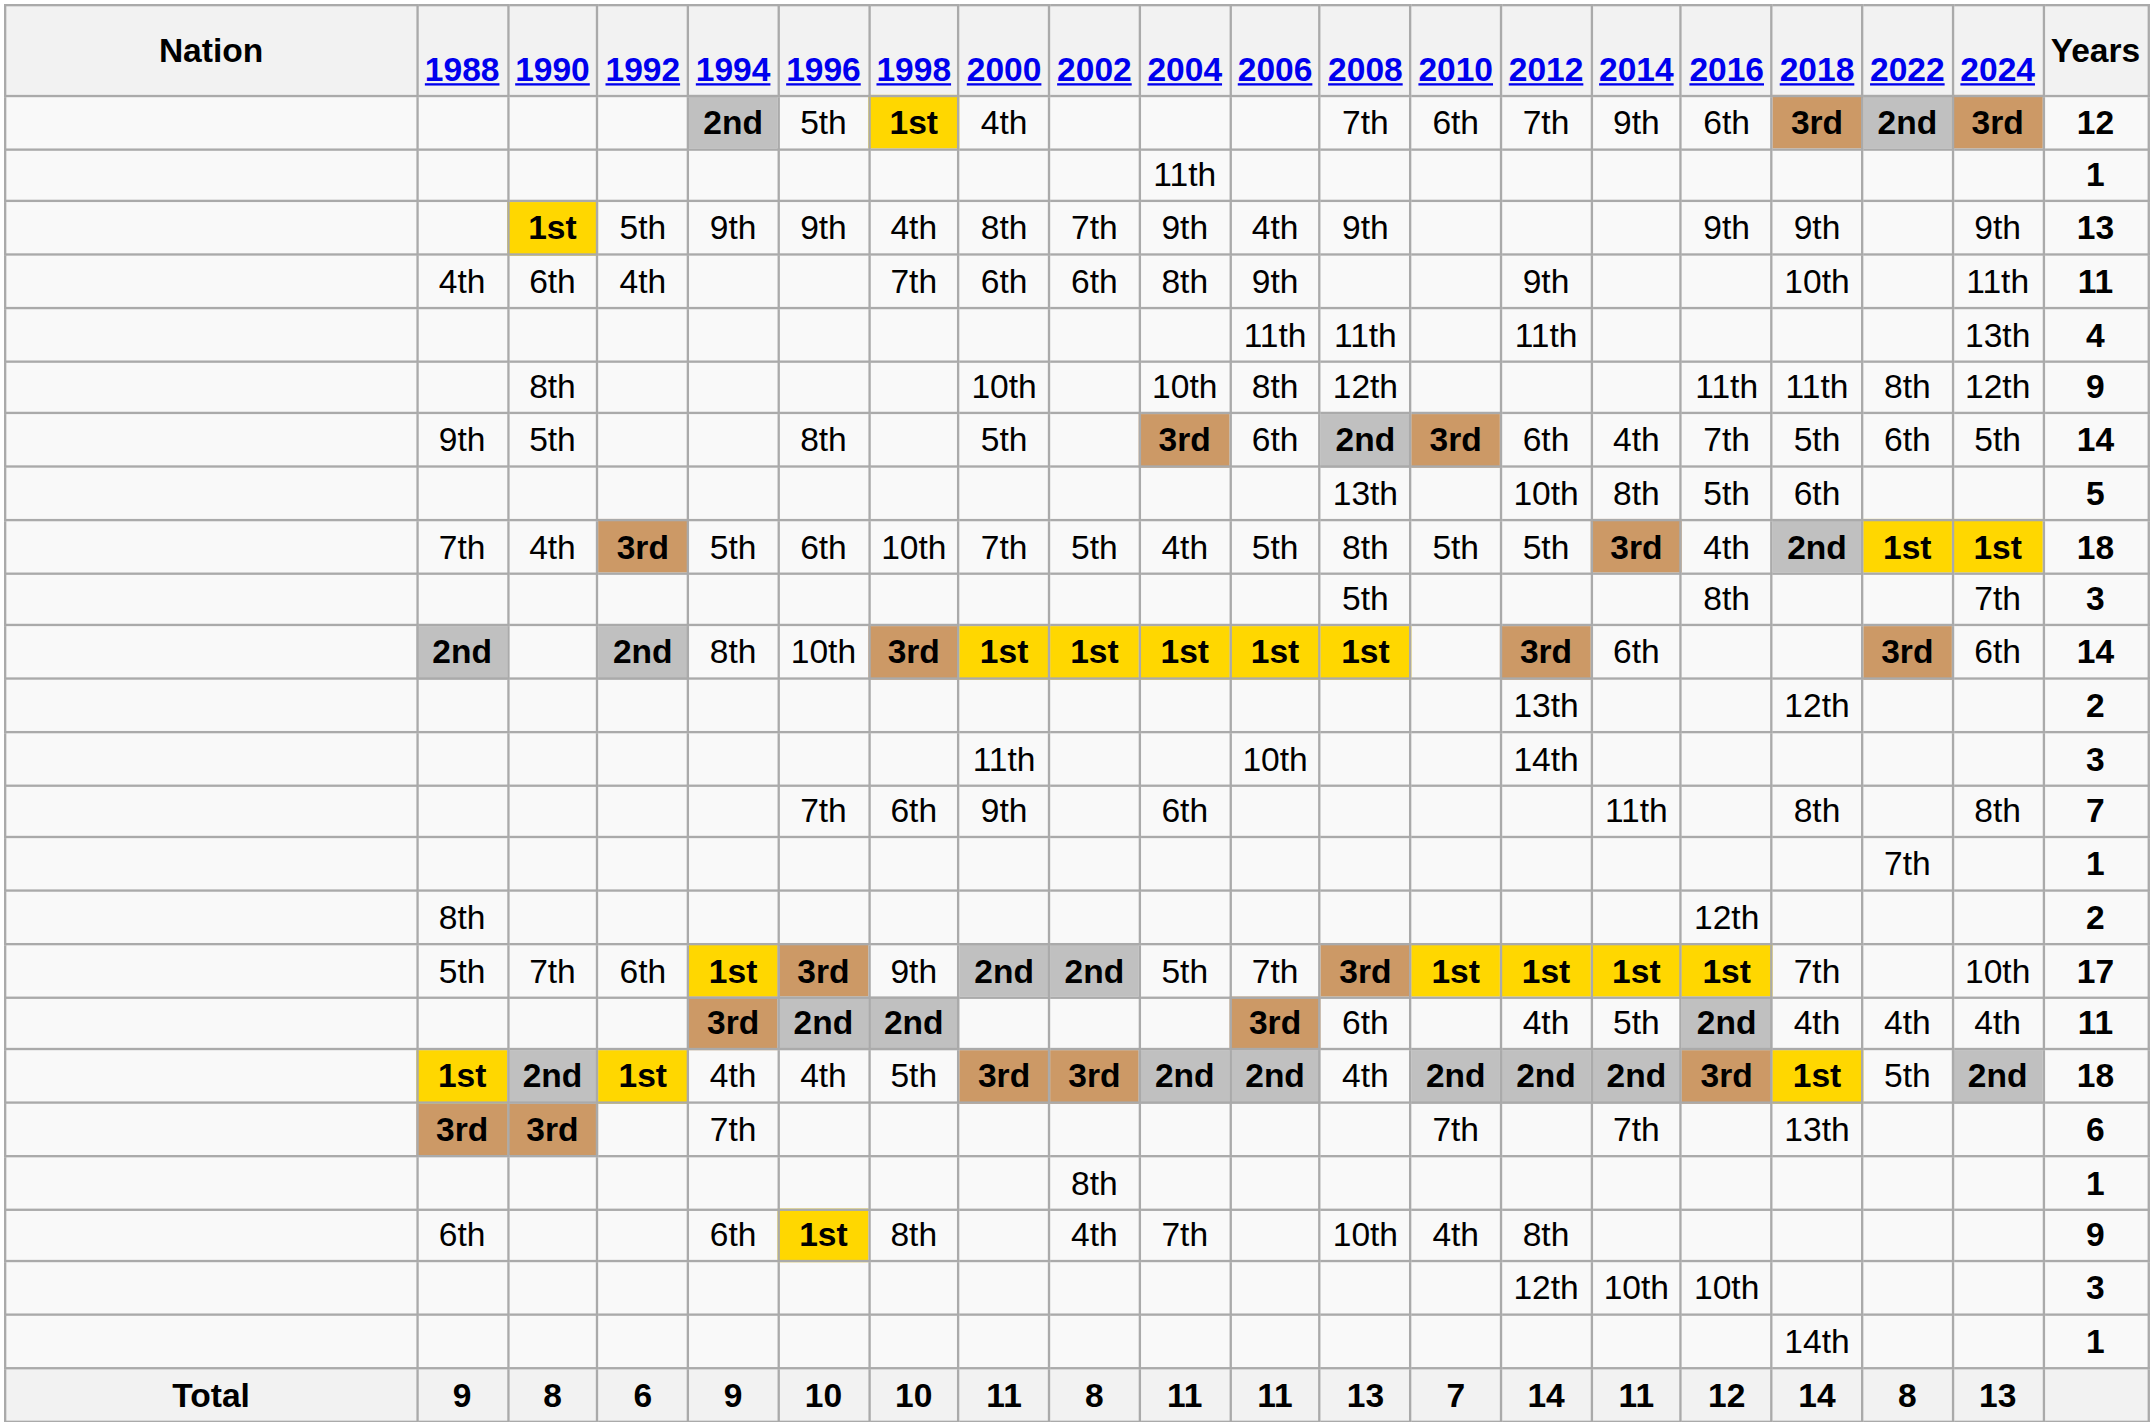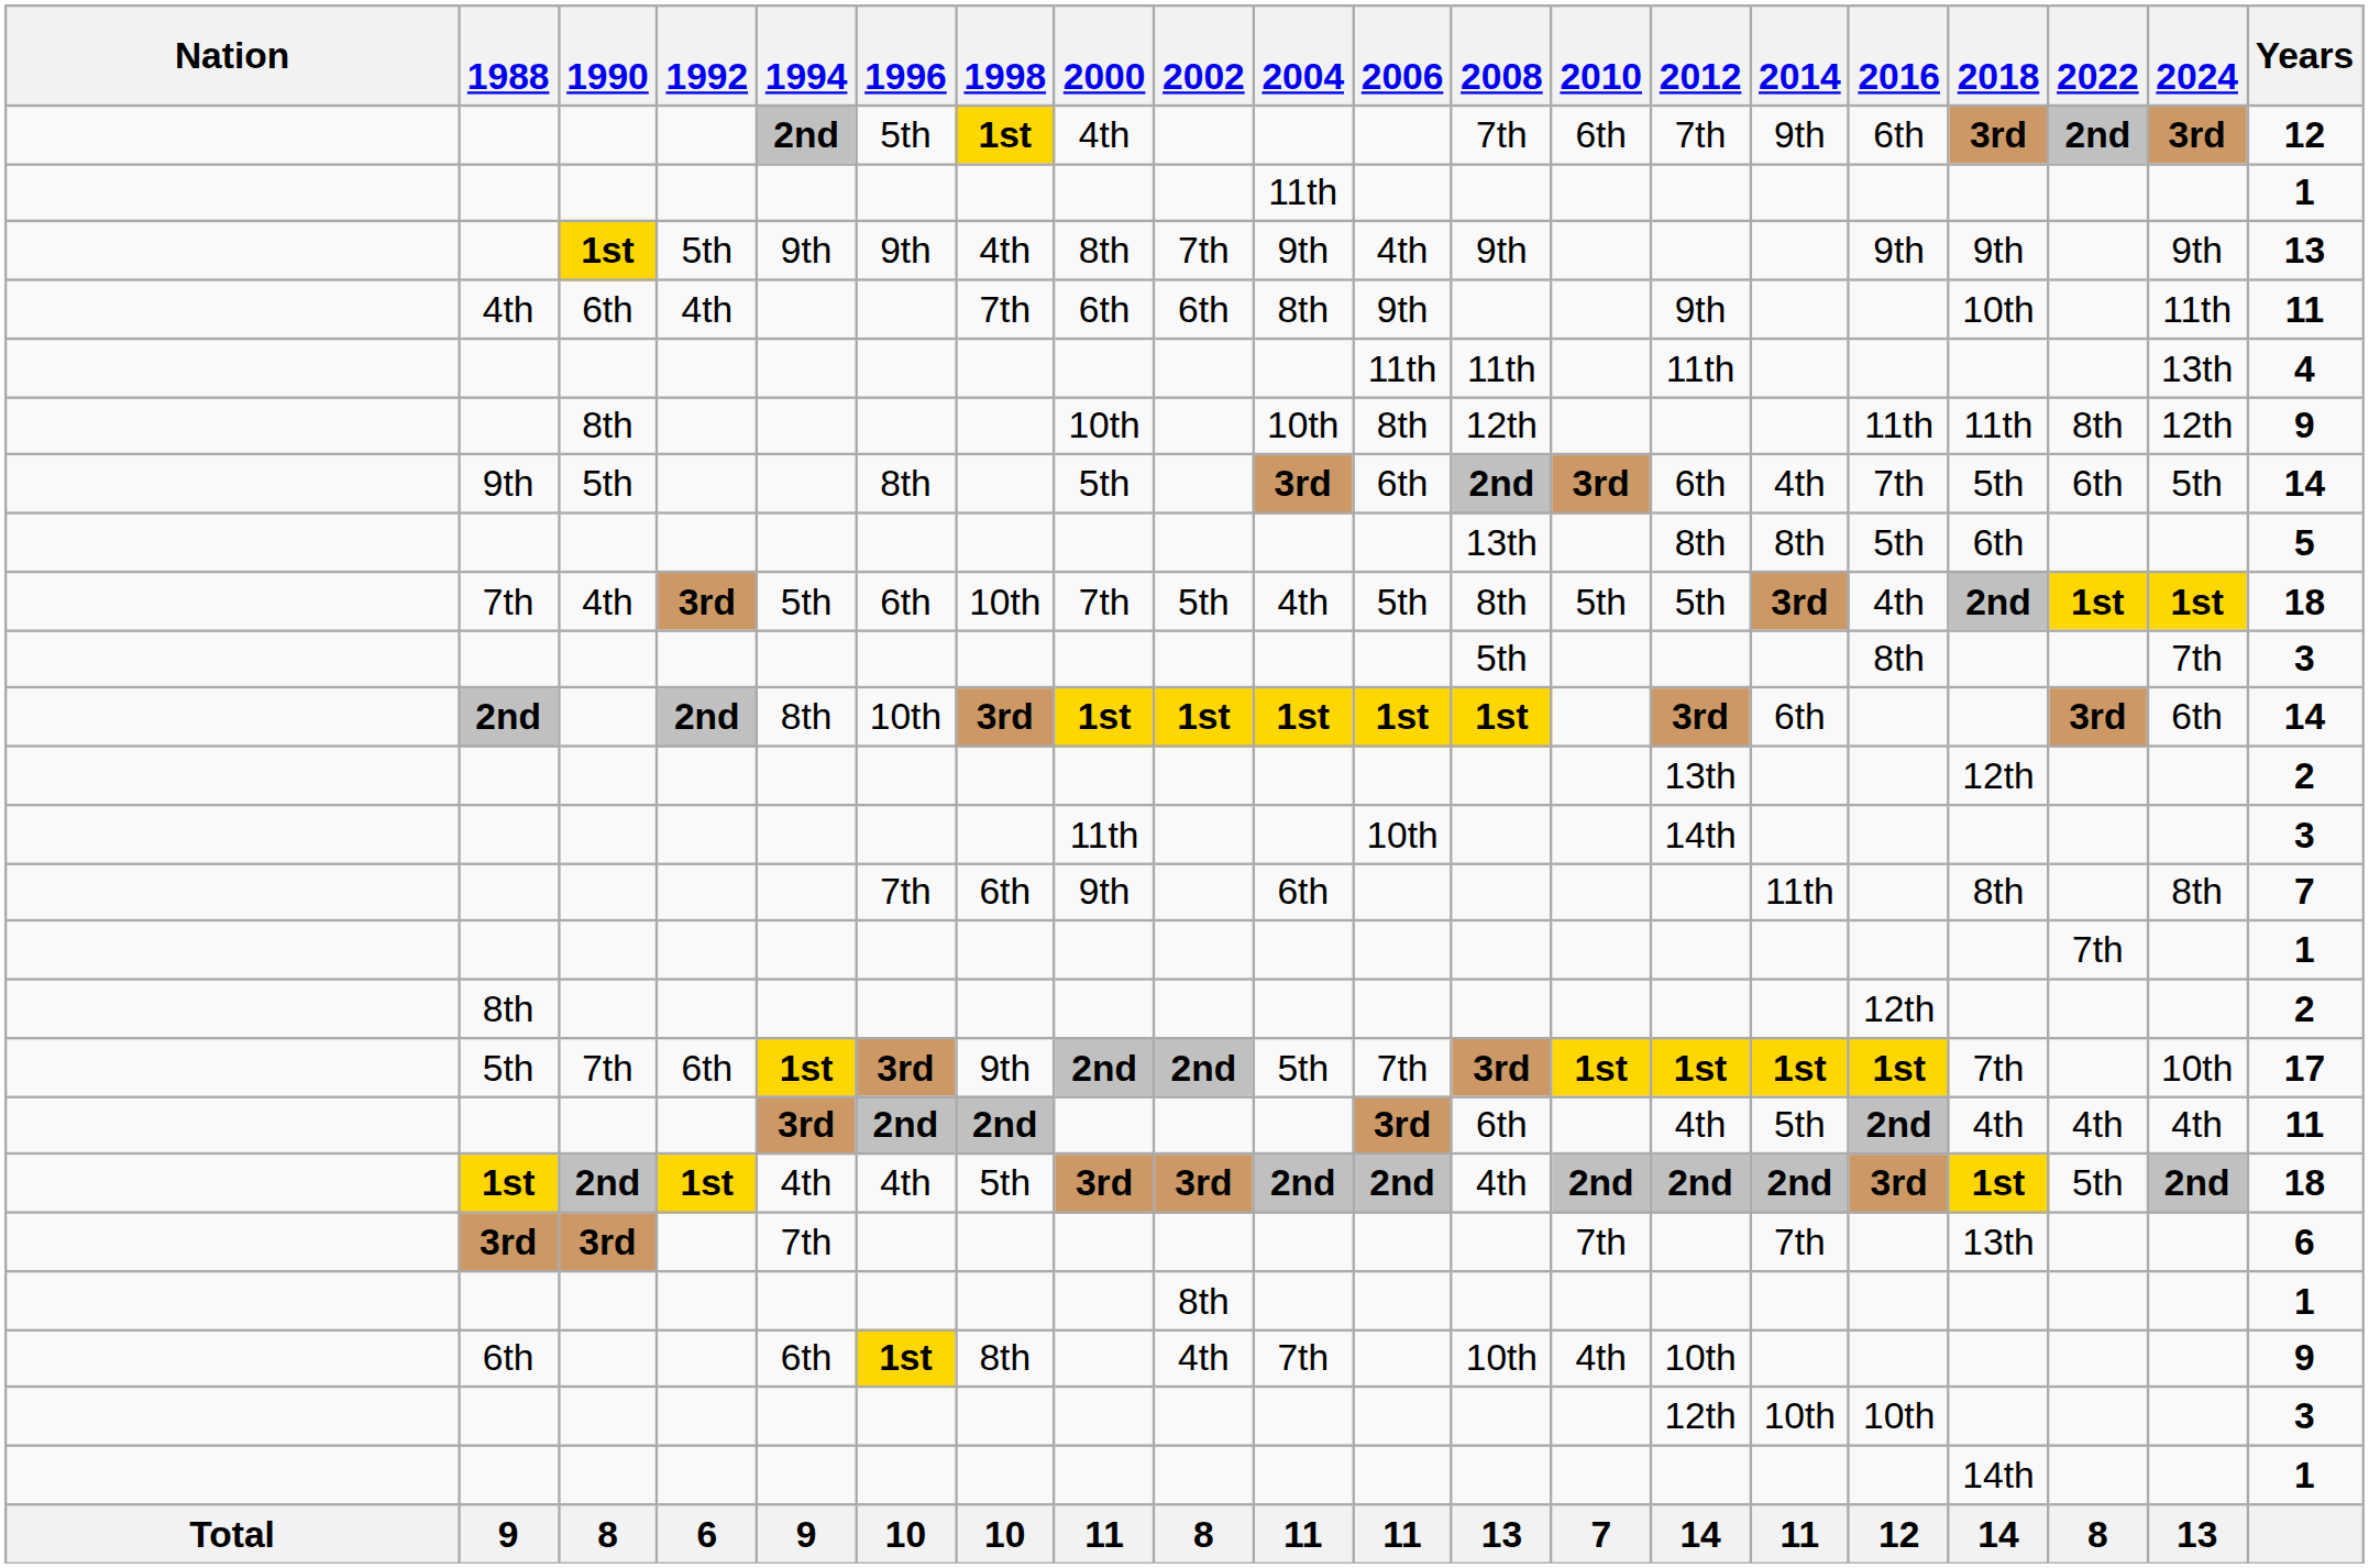row 9 | 2012: 10th -> 8th
row 23 | 2012: 8th -> 10th
